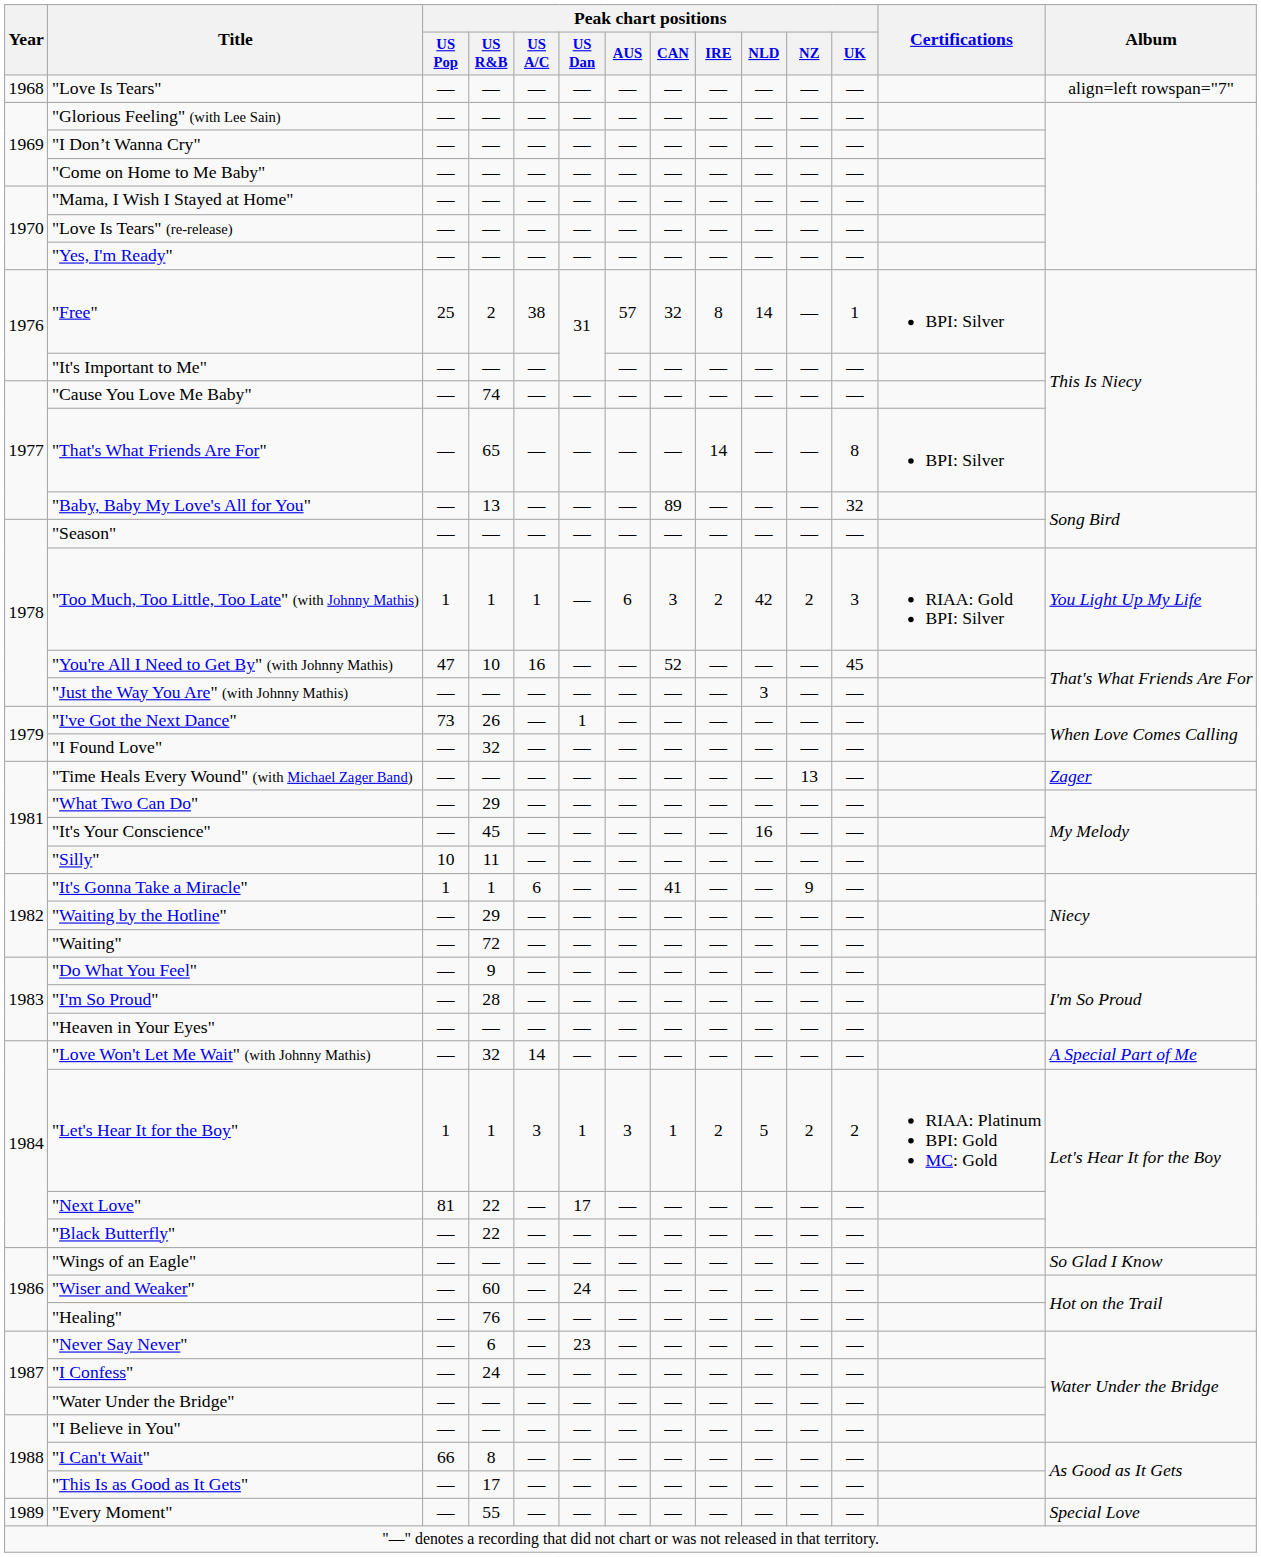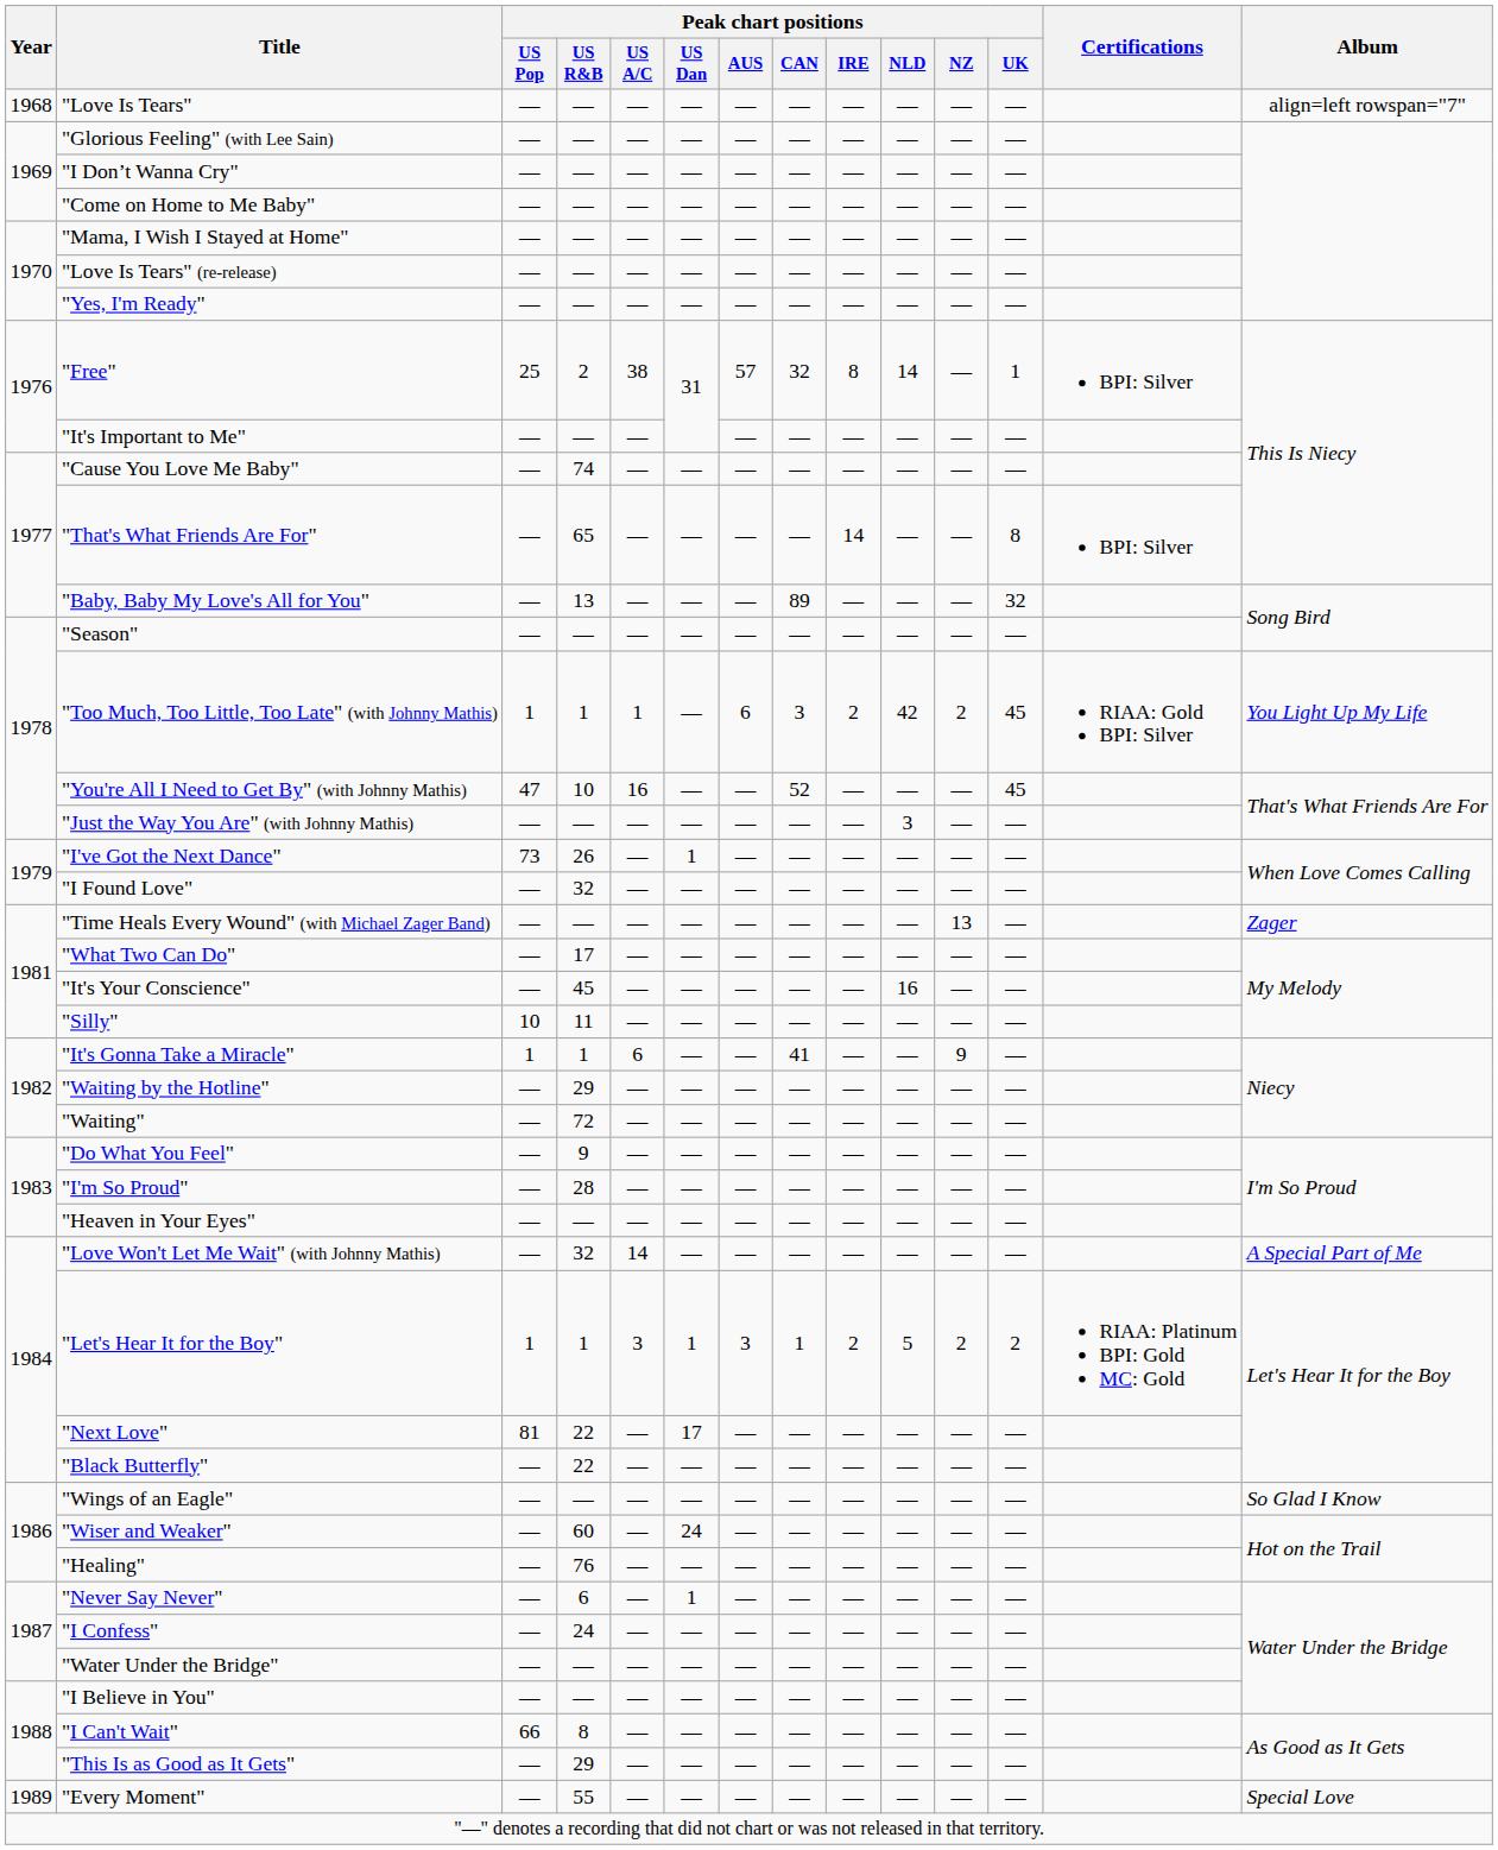"Too Much, Too Little, Too Late" (with Johnny Mathis) | Peak chart positions / UK: 3 -> 45
"What Two Can Do" | Peak chart positions / US R&B: 29 -> 17
"Never Say Never" | Peak chart positions / US Dan: 23 -> 1
"This Is as Good as It Gets" | Peak chart positions / US R&B: 17 -> 29
